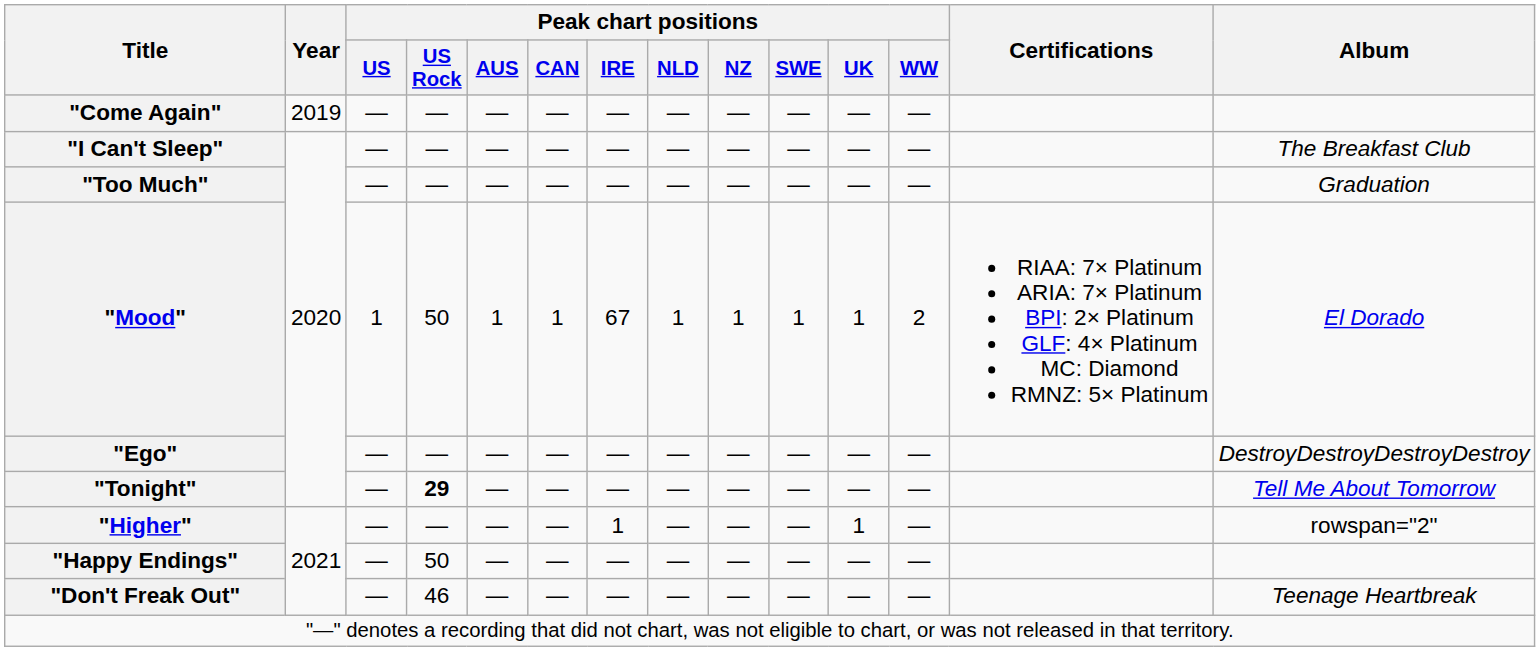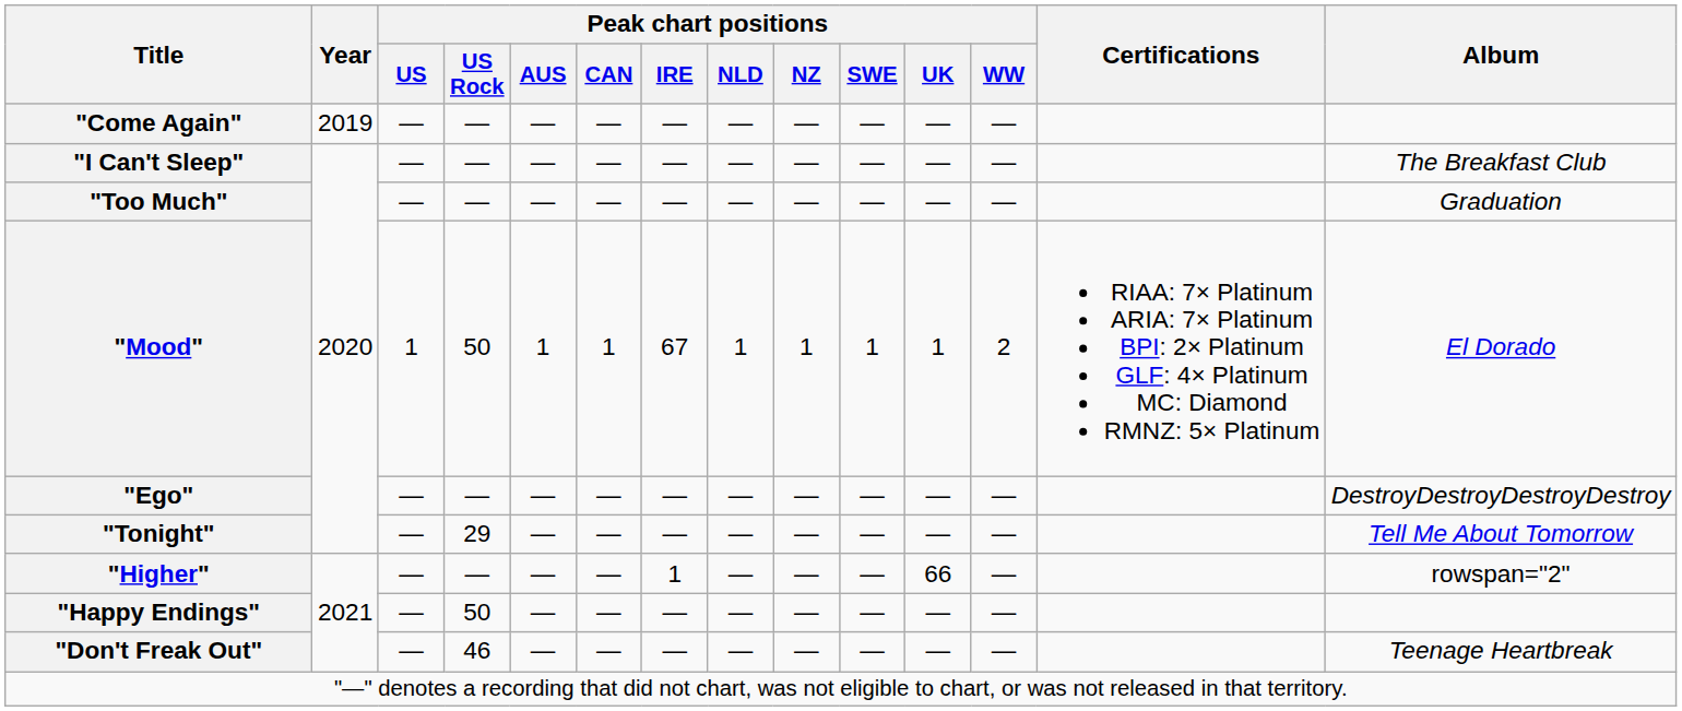"Tonight" | Peak chart positions / US Rock: bold -> normal
"Higher" | Peak chart positions / UK: 1 -> 66
